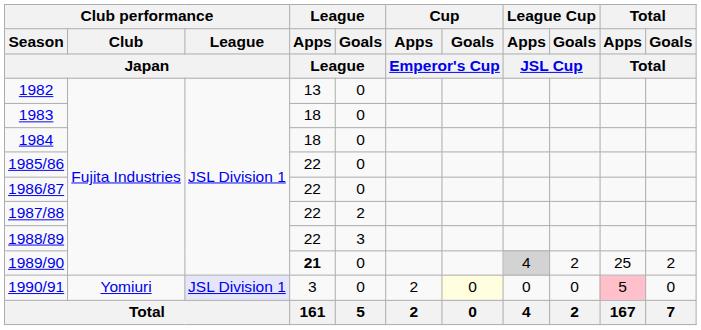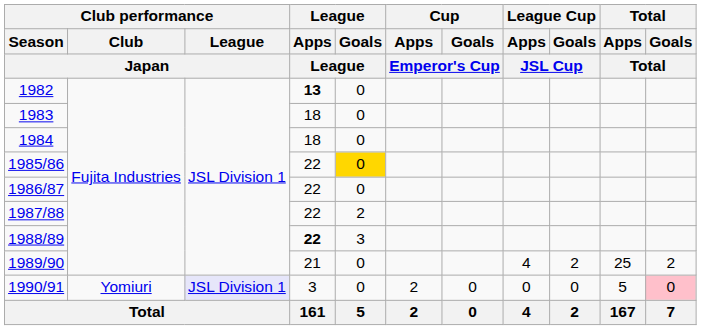1982 | League / Apps / League: normal -> bold
1985/86 | League / Goals / League: no background -> gold background
1988/89 | League / Apps / League: normal -> bold
1989/90 | League / Apps / League: bold -> normal
1989/90 | League Cup / Apps / JSL Cup: lightgrey background -> no background
1990/91 | Cup / Goals / Emperor's Cup: lightyellow background -> no background
1990/91 | Total / Apps / Total: pink background -> no background
1990/91 | Total / Goals / Total: no background -> pink background
